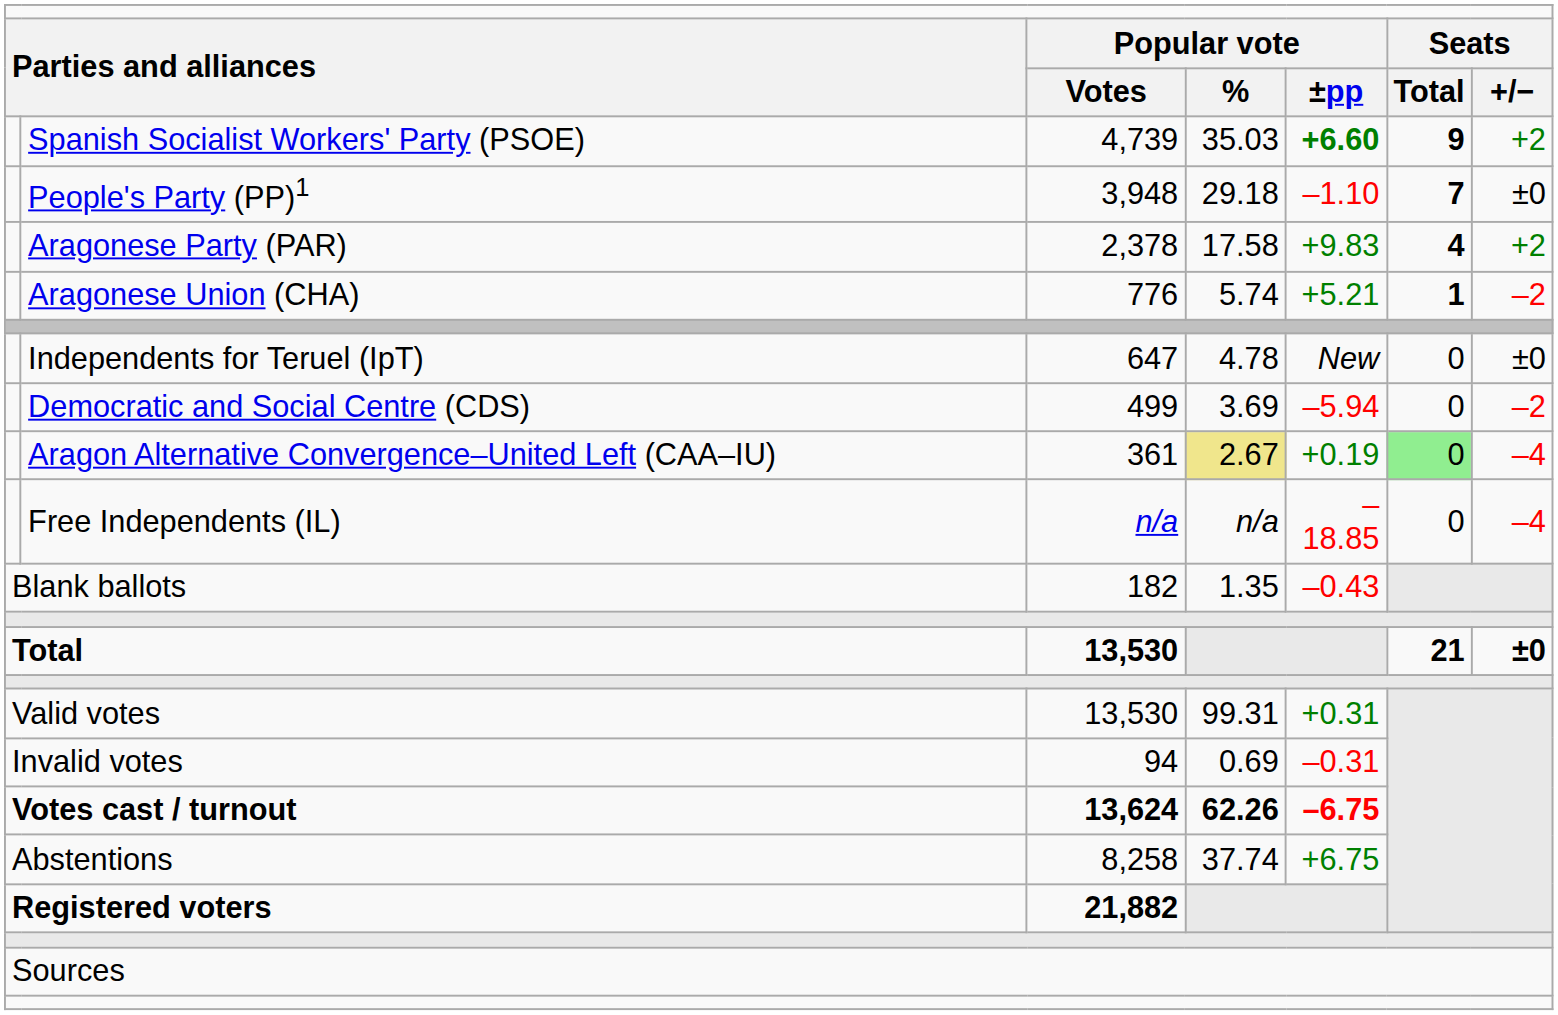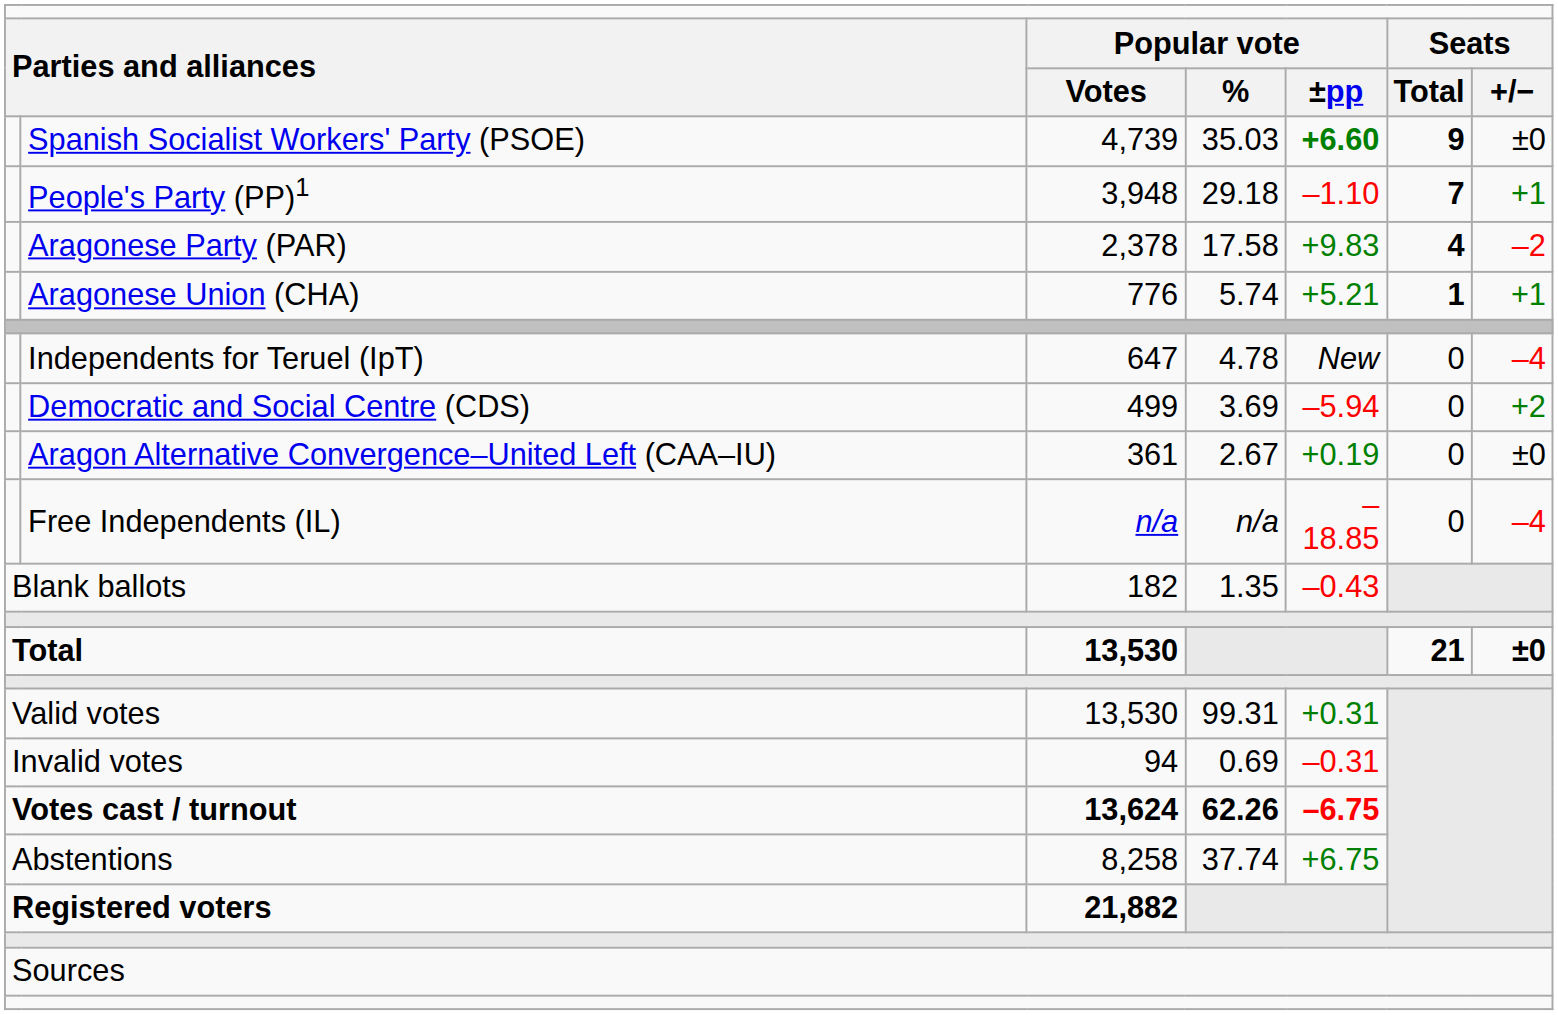Spanish Socialist Workers' Party (PSOE) | column 7: +2 -> ±0
People's Party (PP)1 | column 7: ±0 -> +1
Aragonese Party (PAR) | column 7: +2 -> –2
Aragonese Union (CHA) | column 7: –2 -> +1
Independents for Teruel (IpT) | column 7: ±0 -> –4
Democratic and Social Centre (CDS) | column 7: –2 -> +2
Aragon Alternative Convergence–United Left (CAA–IU) | column 4: khaki background -> no background
Aragon Alternative Convergence–United Left (CAA–IU) | column 6: lightgreen background -> no background
Aragon Alternative Convergence–United Left (CAA–IU) | column 7: –4 -> ±0
